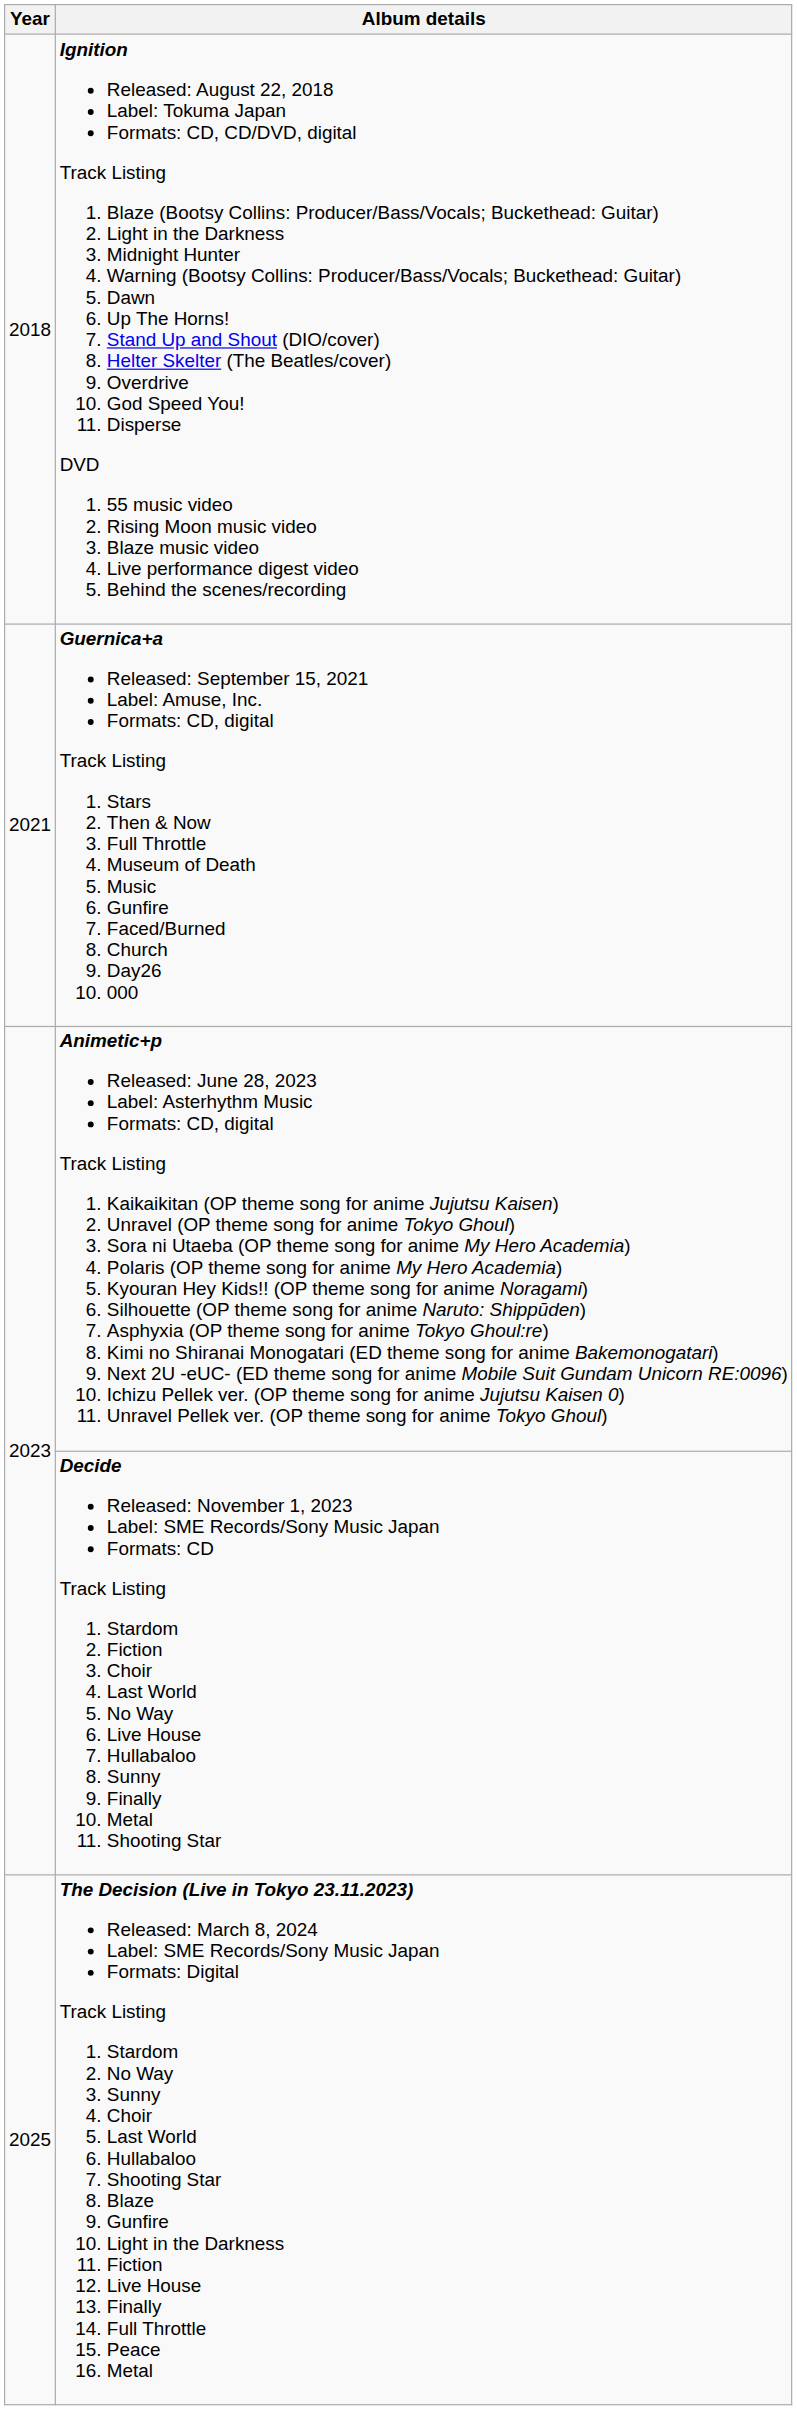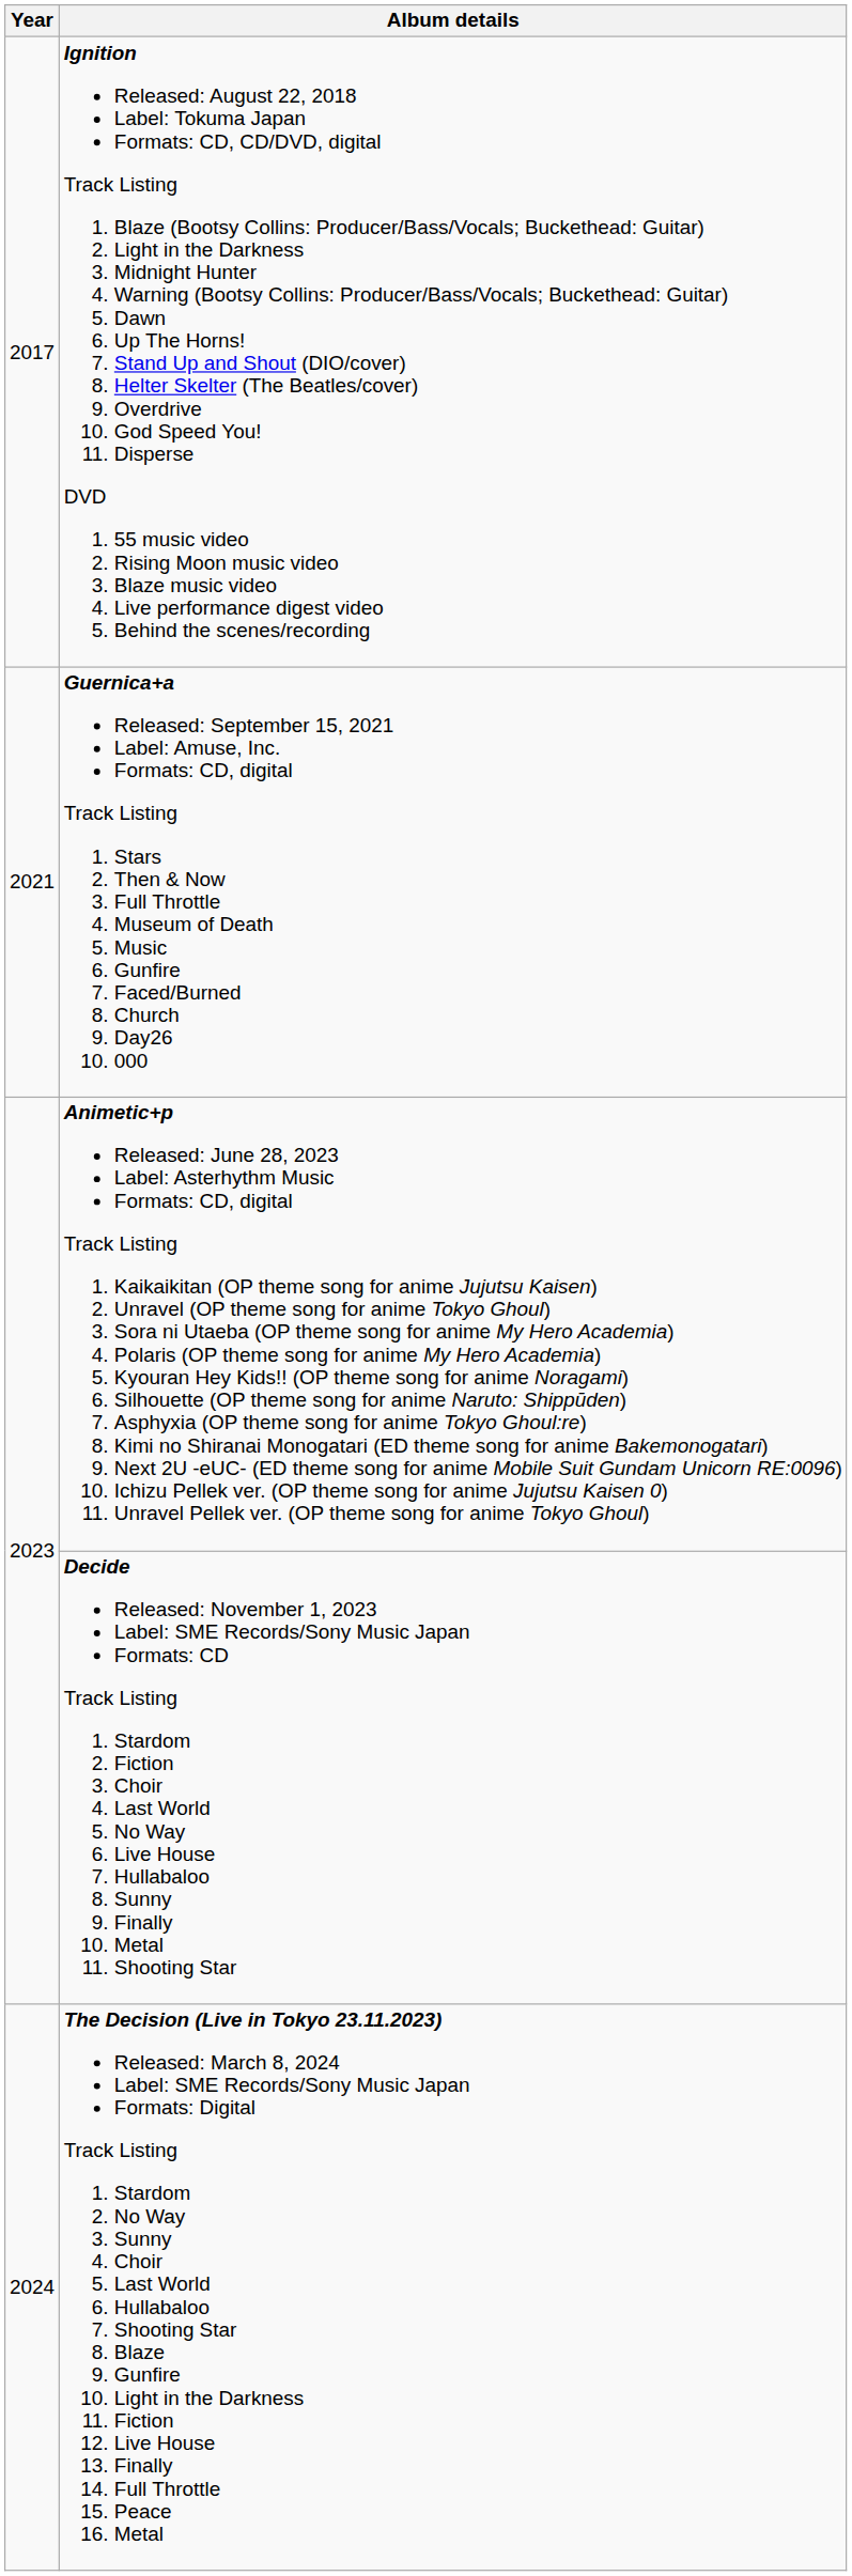row 2 | Year: 2018 -> 2017
row 6 | Year: 2025 -> 2024
